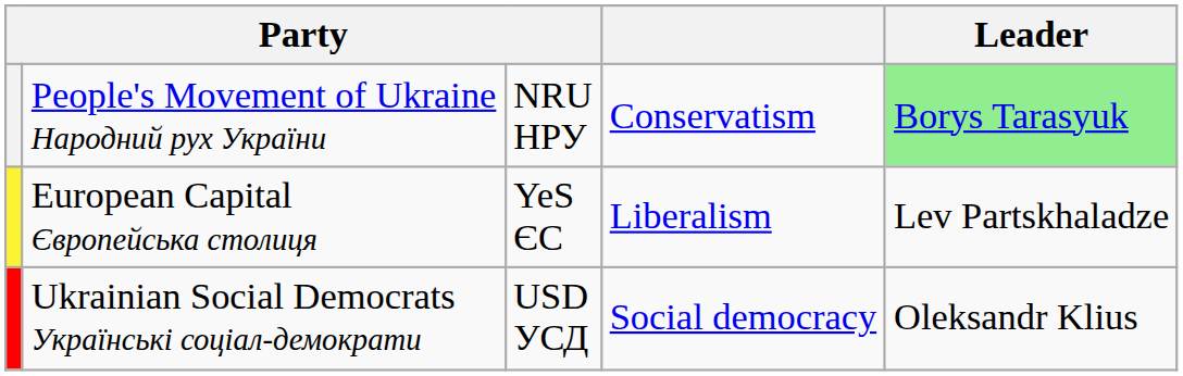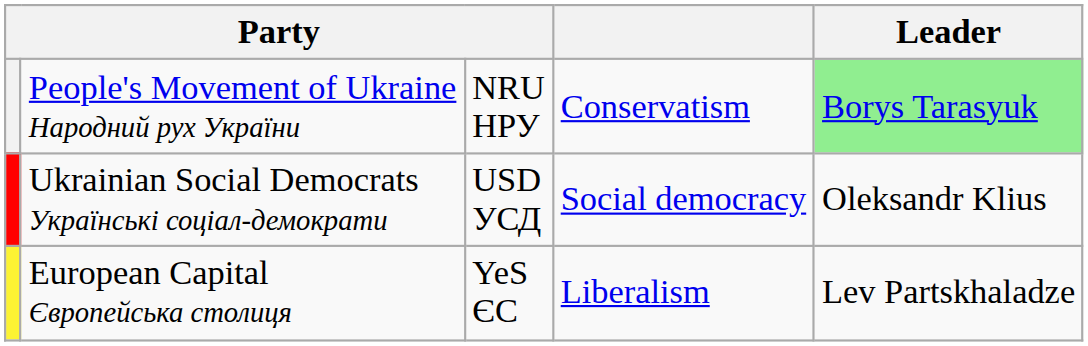rows swapped: European Capital Європейська столиця <-> Ukrainian Social Democrats Українські соціал-демократи
